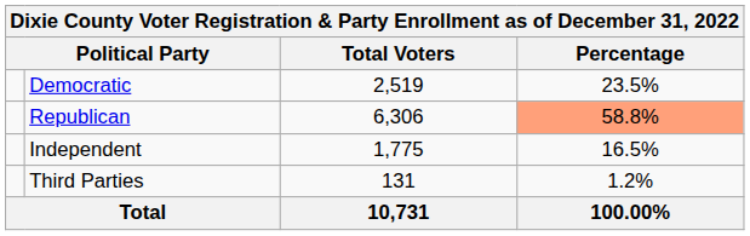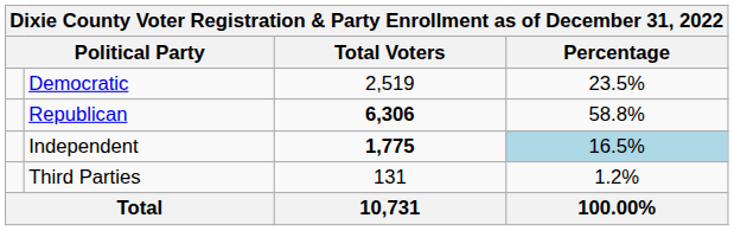Republican | Total Voters: normal -> bold
Republican | Percentage: lightsalmon background -> no background
Independent | Total Voters: normal -> bold
Independent | Percentage: no background -> lightblue background
